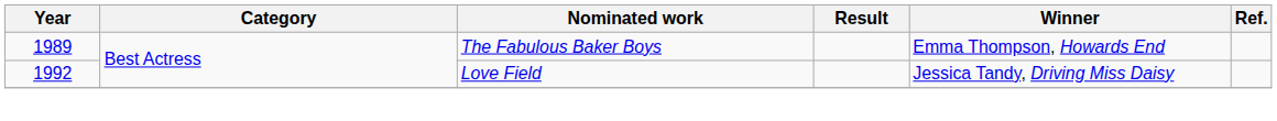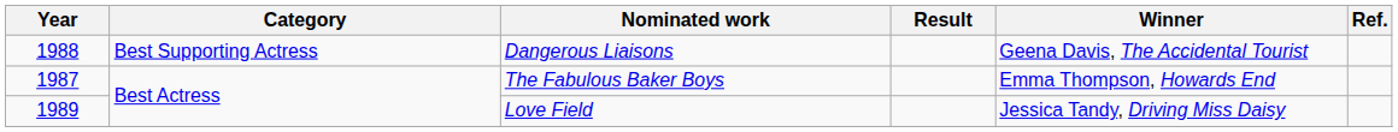+ row: 1988 | Best Supporting Actress | Dangerous Liaisons | Geena Davis, The Accidental Tourist
The Fabulous Baker Boys | Year: 1989 -> 1987
Love Field | Year: 1992 -> 1989
